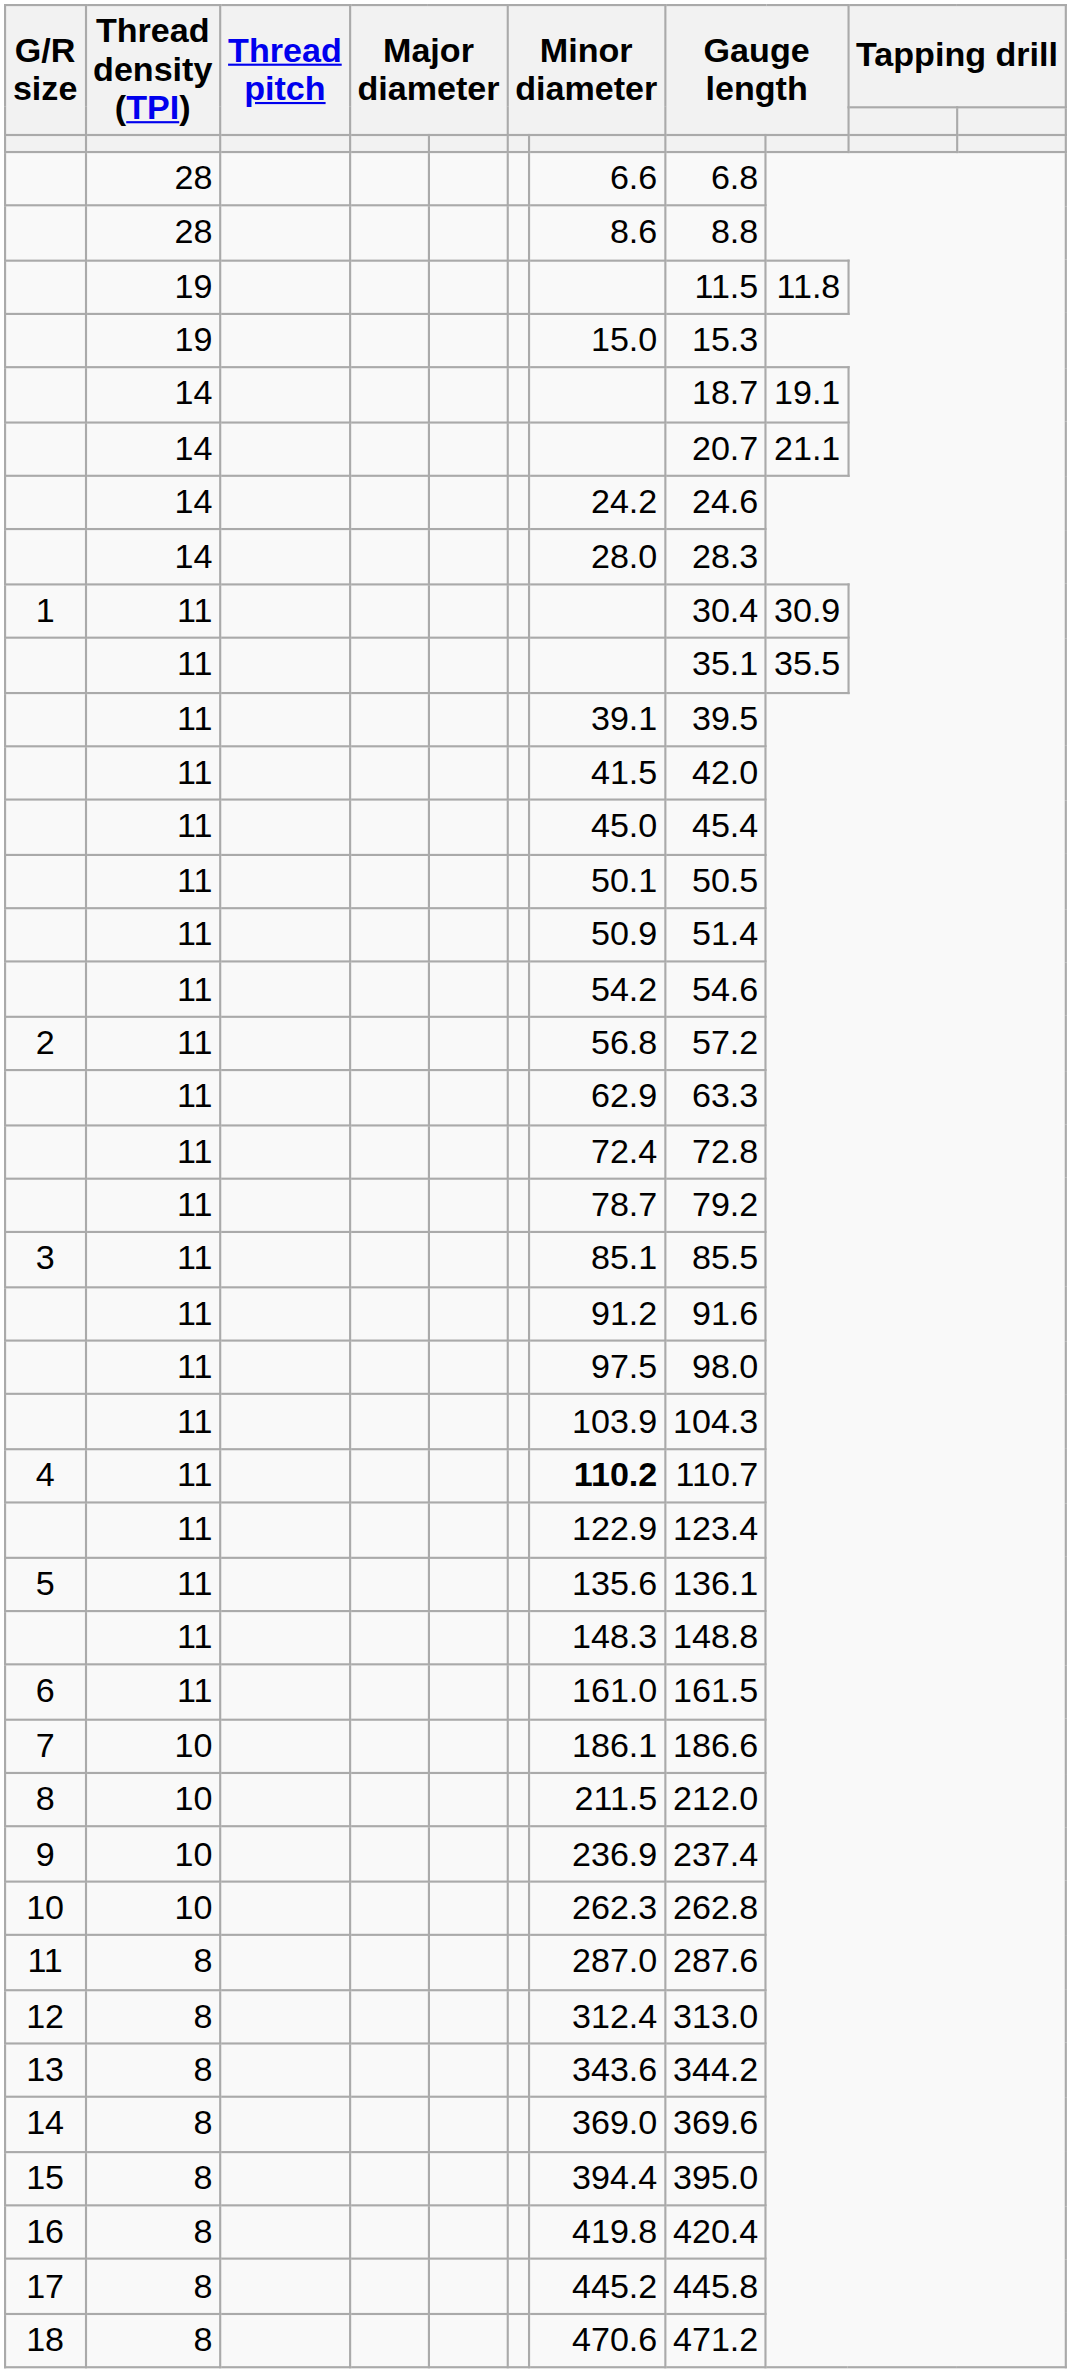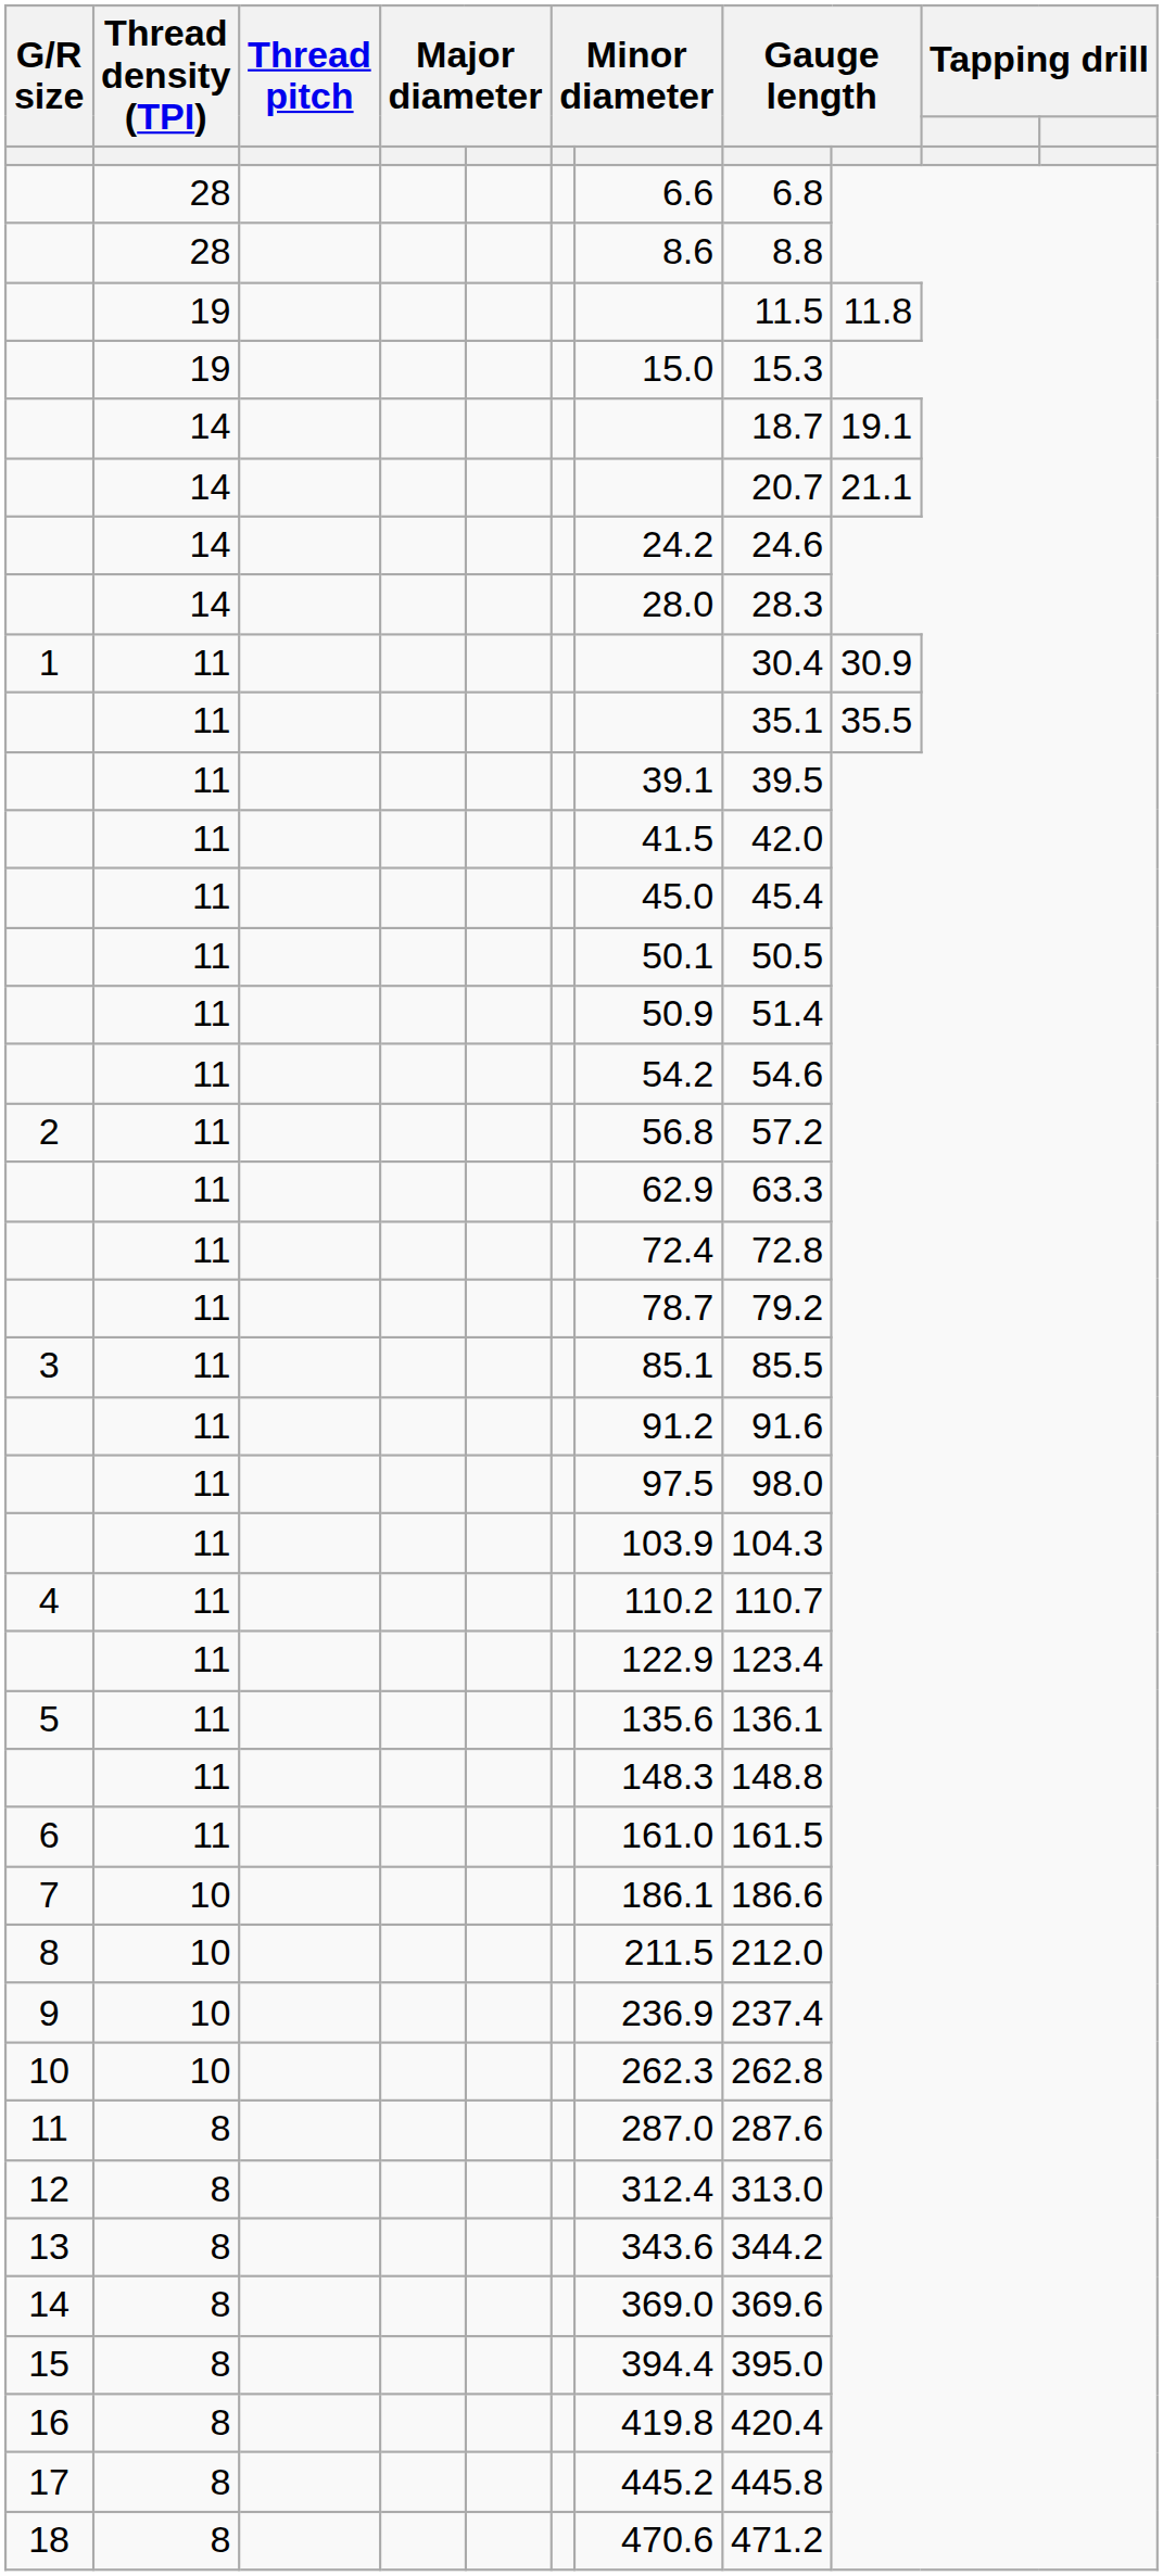4 | column 7: bold -> normal
